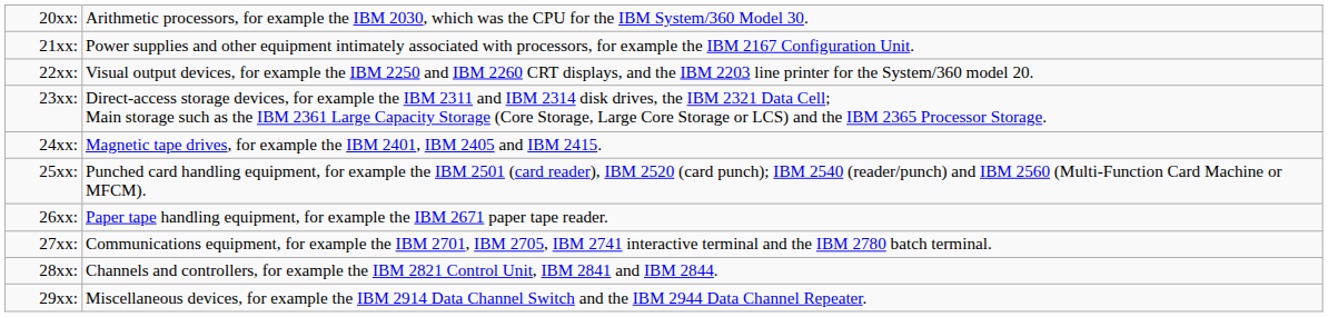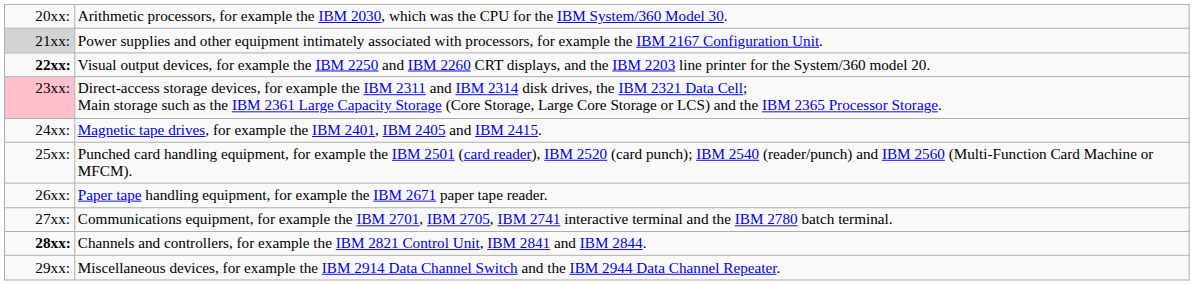21xx: | column 1: no background -> lightgrey background
22xx: | column 1: normal -> bold
23xx: | column 1: no background -> pink background
28xx: | column 1: normal -> bold
